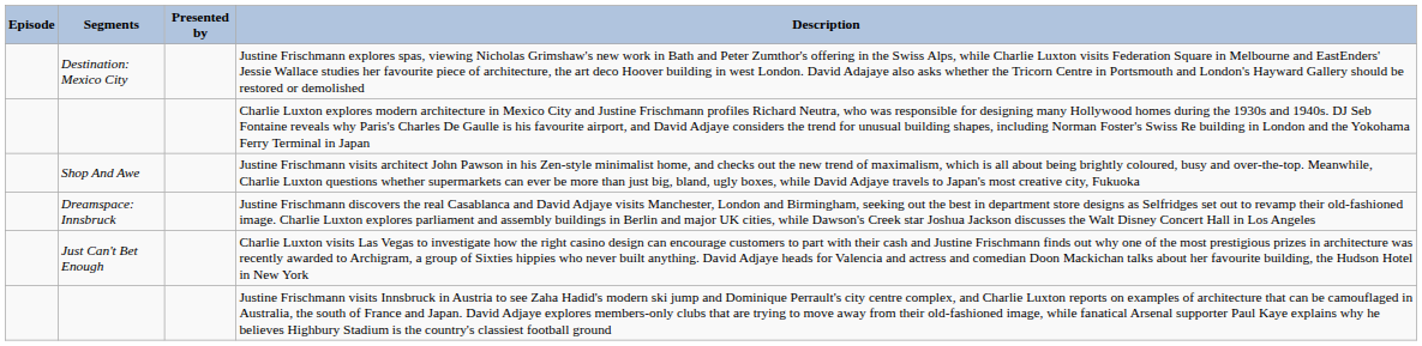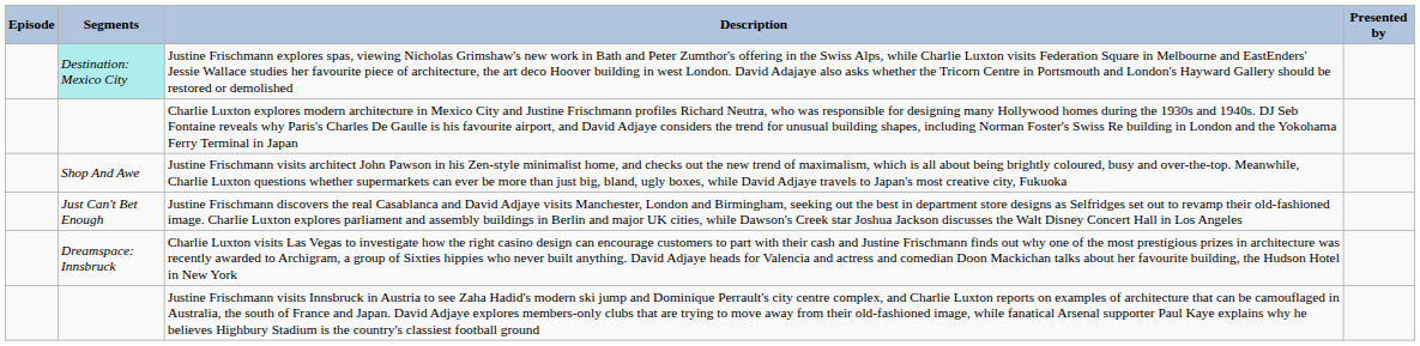columns swapped: Presented by <-> Description
row 2 | Segments: no background -> paleturquoise background
row 5 | Segments: Dreamspace: Innsbruck -> Just Can't Bet Enough
row 6 | Segments: Just Can't Bet Enough -> Dreamspace: Innsbruck
